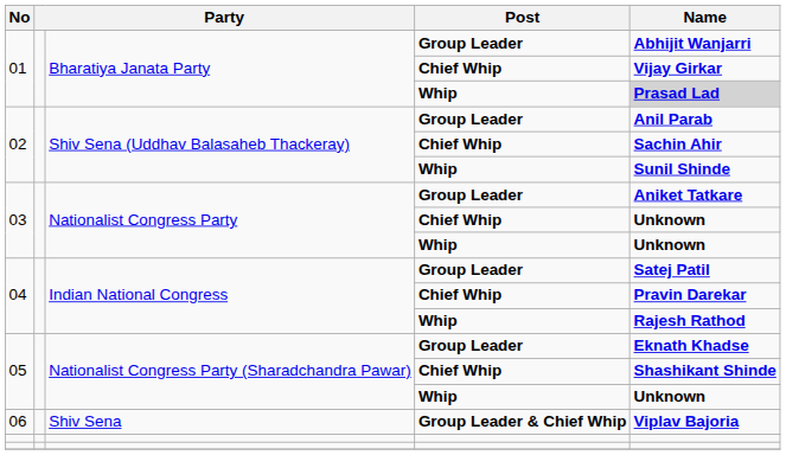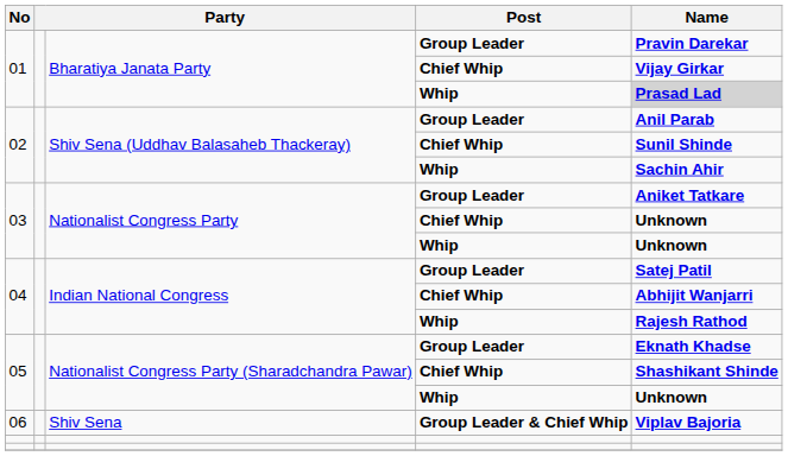01 / Group Leader | Name: Abhijit Wanjarri -> Pravin Darekar
02 / Chief Whip | Name: Sachin Ahir -> Sunil Shinde
02 / Whip | Name: Sunil Shinde -> Sachin Ahir
04 / Chief Whip | Name: Pravin Darekar -> Abhijit Wanjarri
